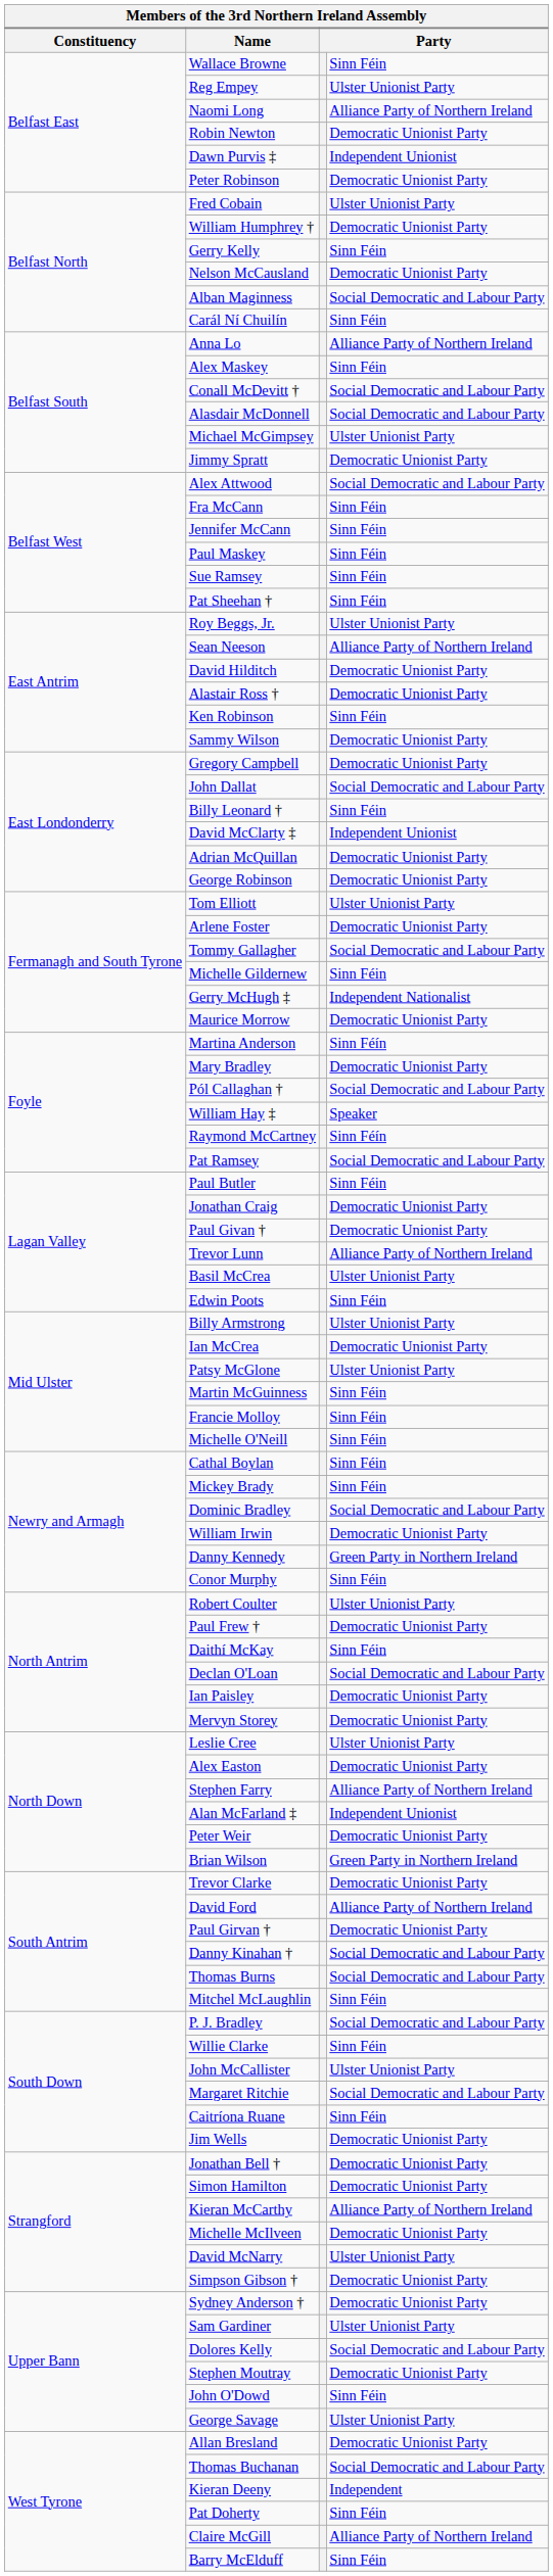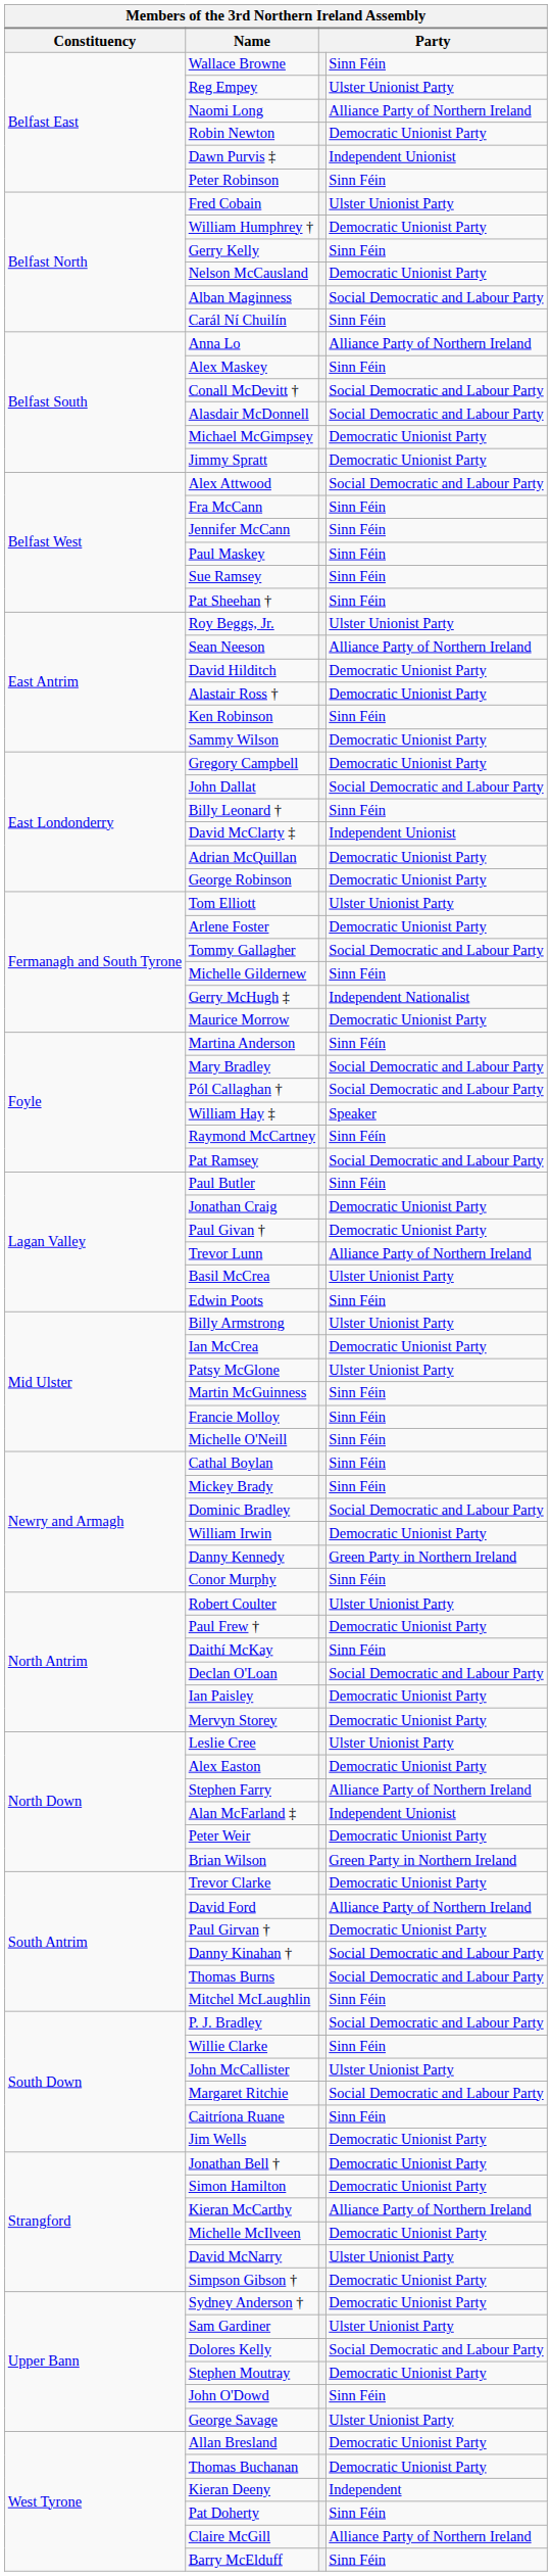Peter Robinson | column 4: Democratic Unionist Party -> Sinn Féin
Michael McGimpsey | column 4: Ulster Unionist Party -> Democratic Unionist Party
Mary Bradley | column 4: Democratic Unionist Party -> Social Democratic and Labour Party
Thomas Buchanan | column 4: Social Democratic and Labour Party -> Democratic Unionist Party
